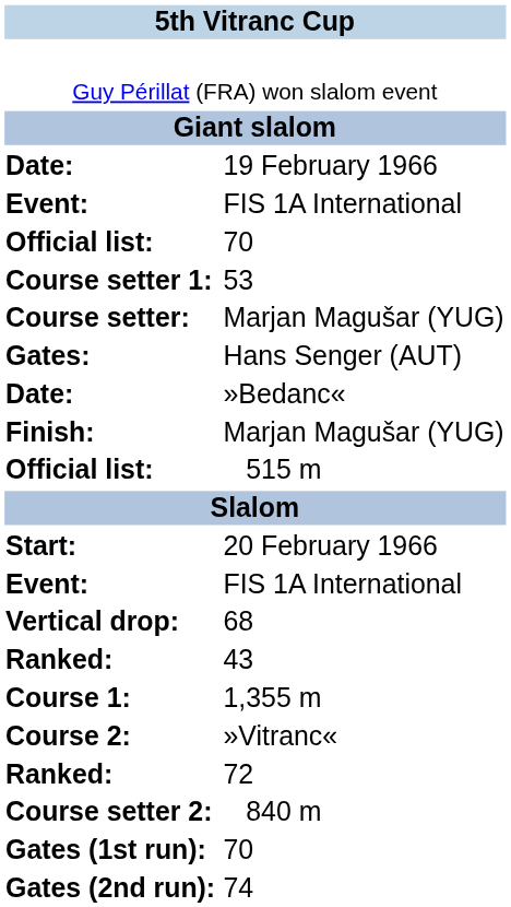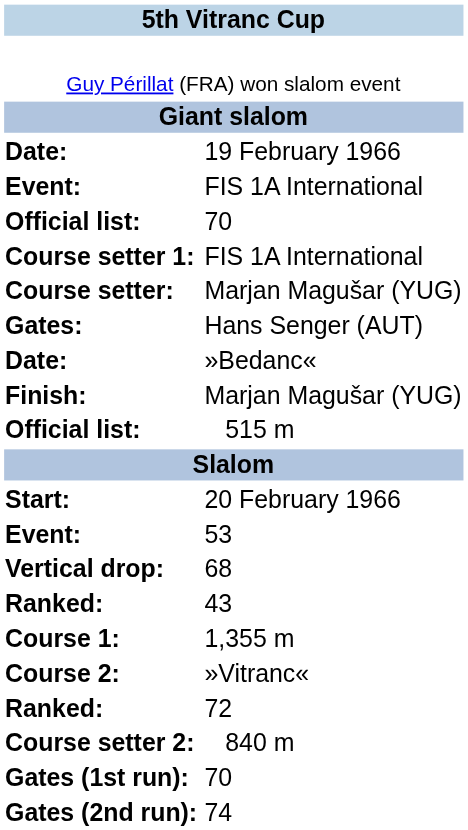row 7 | column 2: 53 -> FIS 1A International
row 15 | column 2: FIS 1A International -> 53
